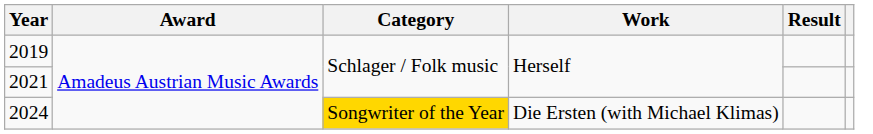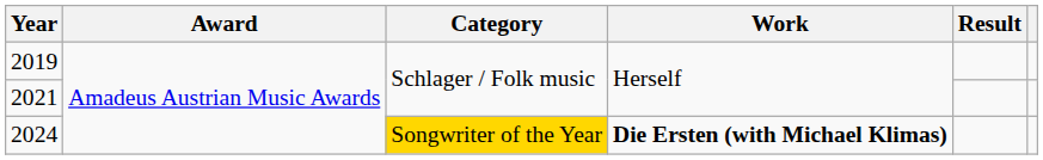2024 | Work: normal -> bold
